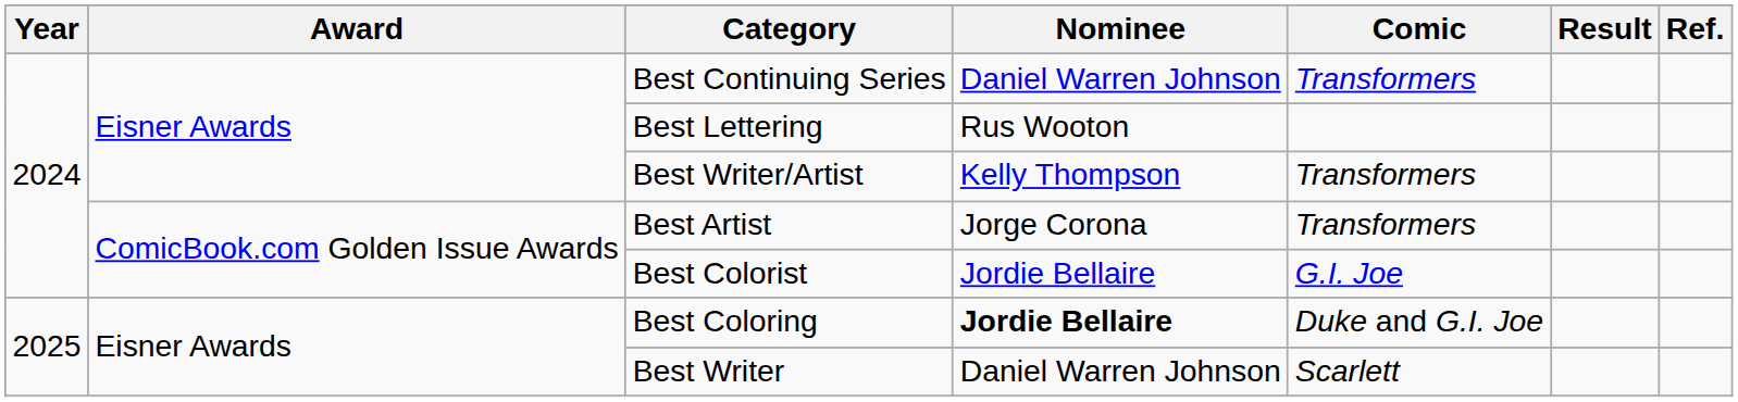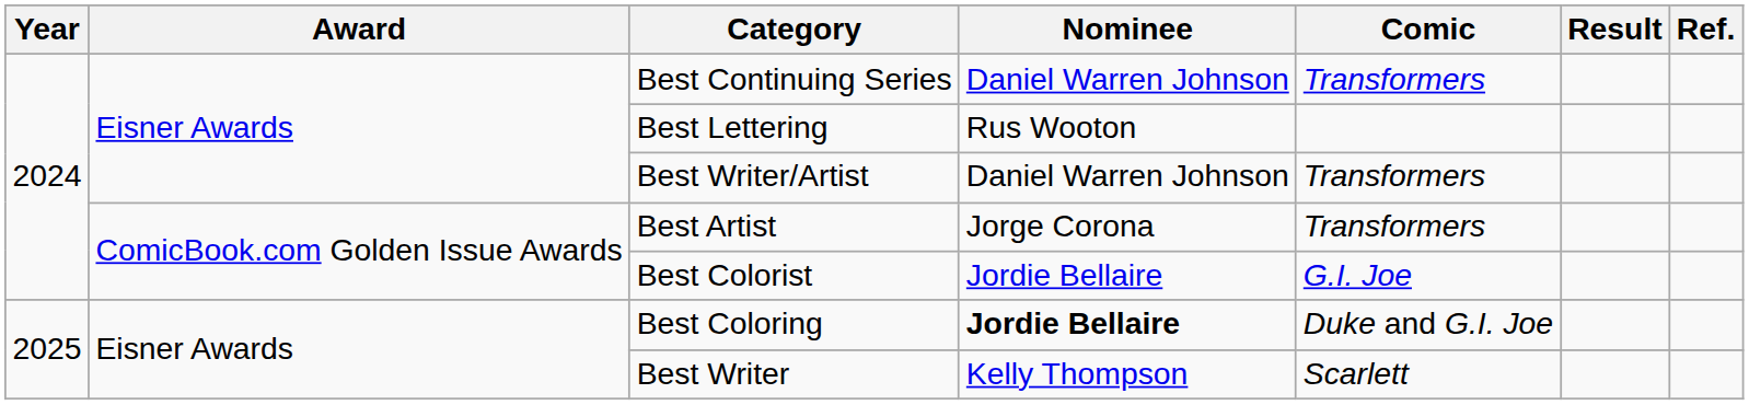Best Writer/Artist | Nominee: Kelly Thompson -> Daniel Warren Johnson
Best Writer | Nominee: Daniel Warren Johnson -> Kelly Thompson
